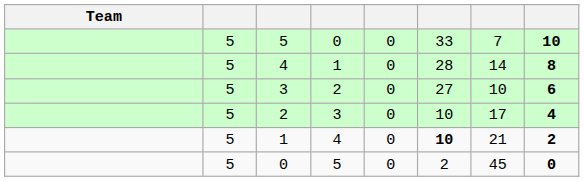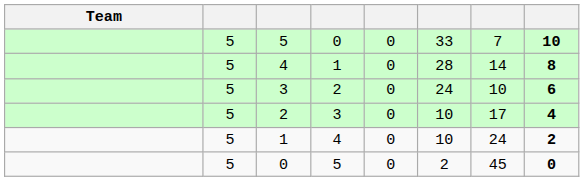row 4 | column 6: 27 -> 24
row 6 | column 6: bold -> normal
row 6 | column 7: 21 -> 24
